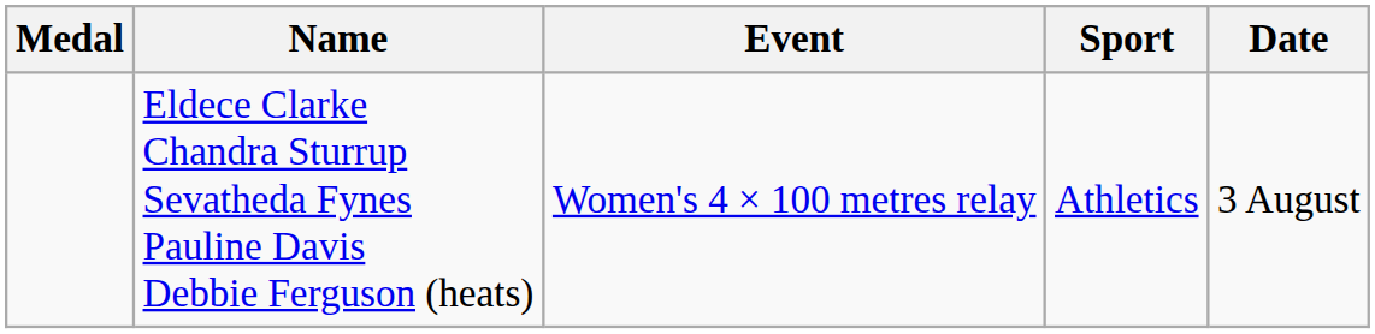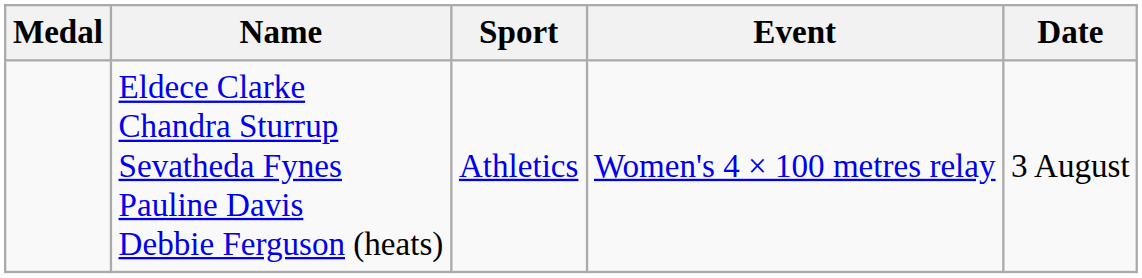columns swapped: Sport <-> Event
